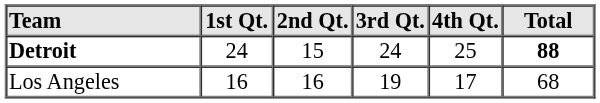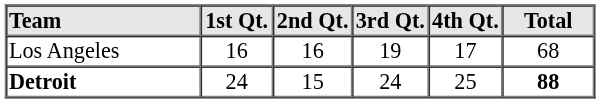rows swapped: Los Angeles <-> Detroit
